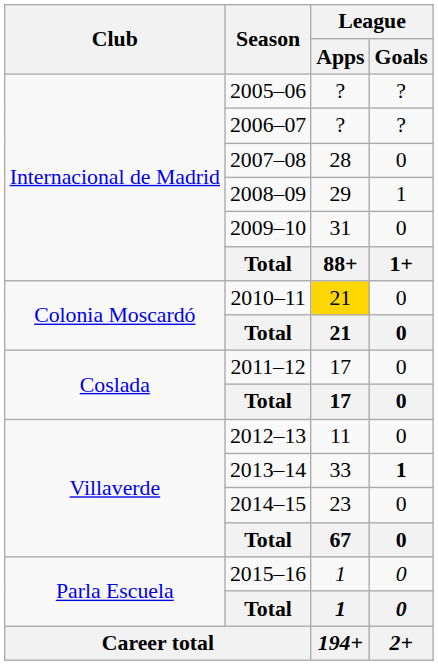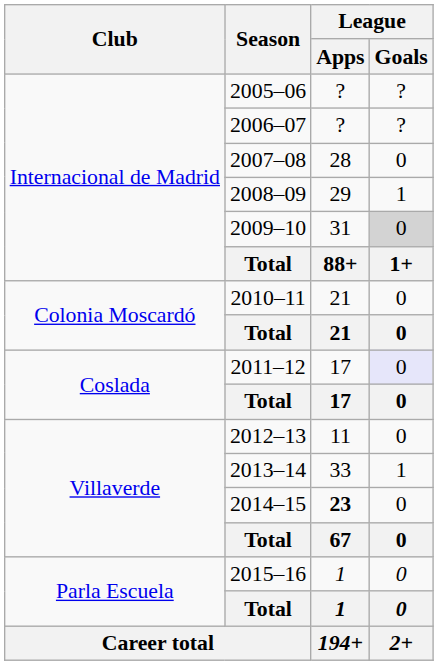2009–10 | League / Goals: no background -> lightgrey background
2010–11 | League / Apps: gold background -> no background
2011–12 | League / Goals: no background -> lavender background
2013–14 | League / Goals: bold -> normal
2014–15 | League / Apps: normal -> bold
